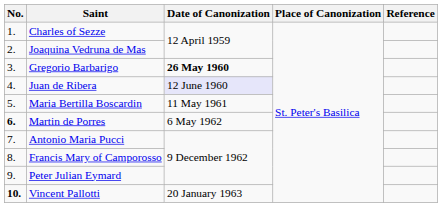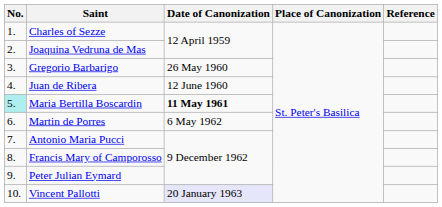Gregorio Barbarigo | Date of Canonization: bold -> normal
Juan de Ribera | Date of Canonization: lavender background -> no background
Maria Bertilla Boscardin | No.: no background -> paleturquoise background
Maria Bertilla Boscardin | Date of Canonization: normal -> bold
Martin de Porres | No.: bold -> normal
Vincent Pallotti | No.: bold -> normal
Vincent Pallotti | Date of Canonization: no background -> lavender background
